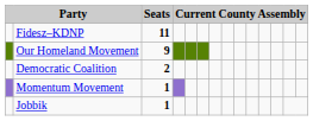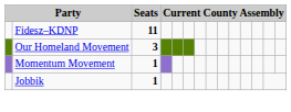Our Homeland Movement | Seats: 9 -> 3
- row: Democratic Coalition | 2
